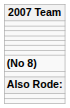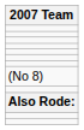row 9 | column 1: bold -> normal
